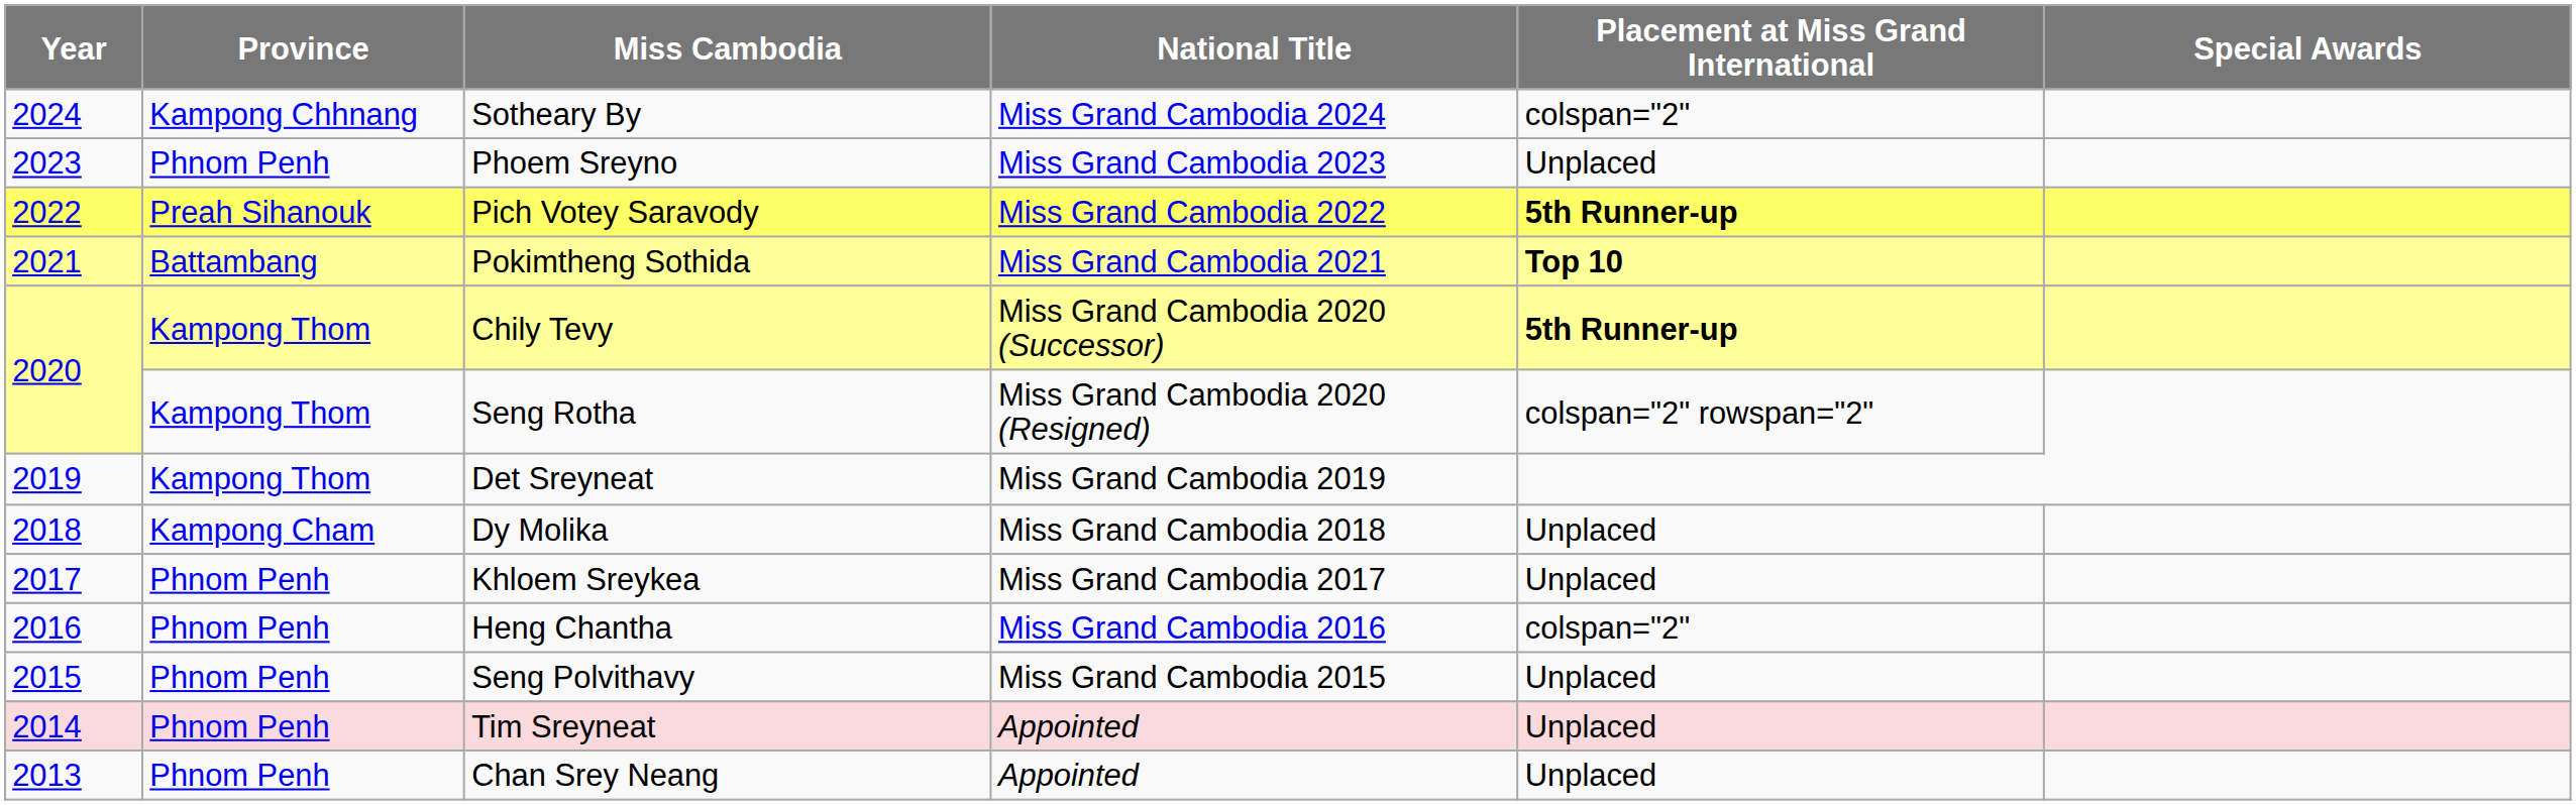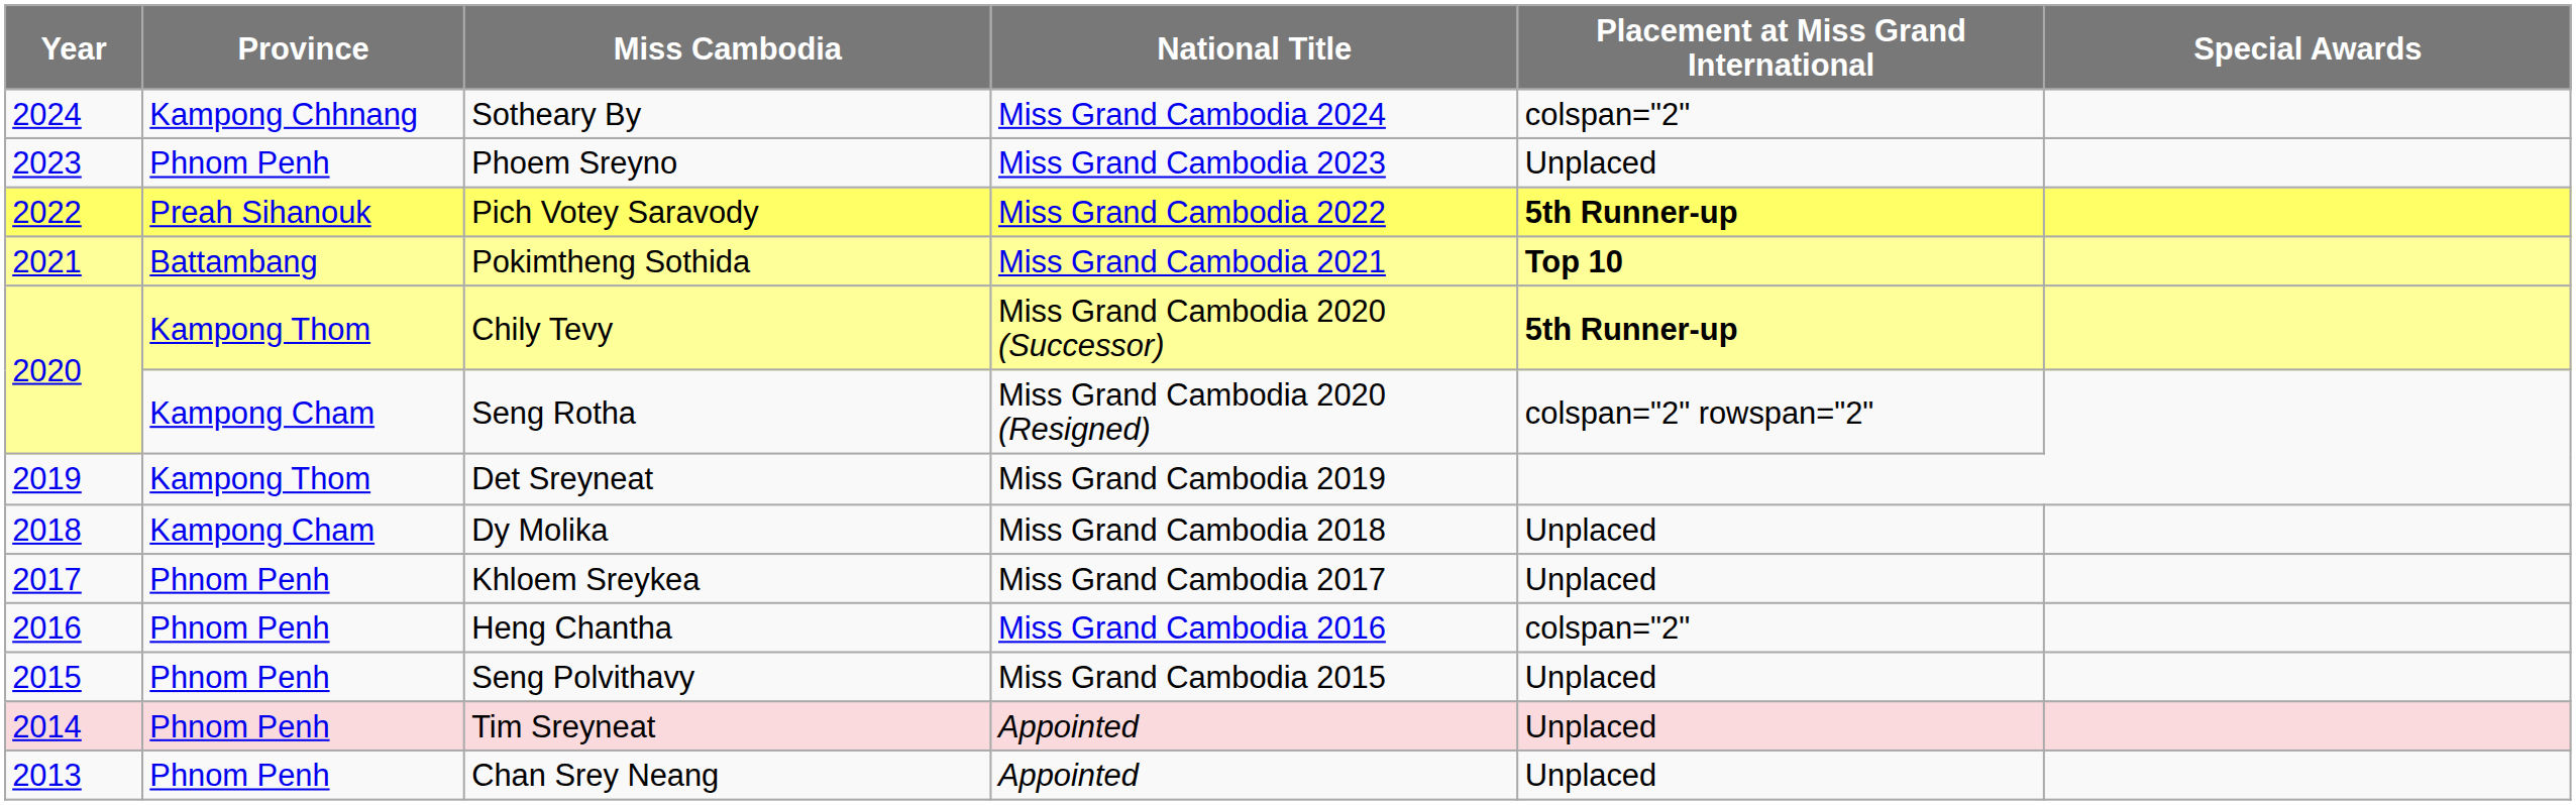Seng Rotha | Province: Kampong Thom -> Kampong Cham
